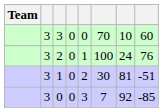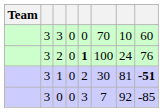row 3 | column 5: normal -> bold
row 4 | column 8: normal -> bold
